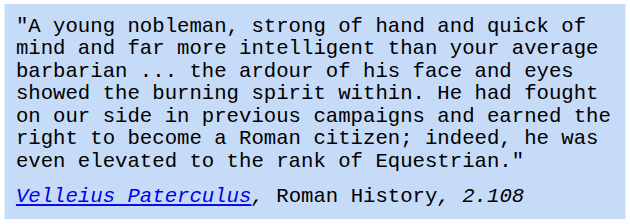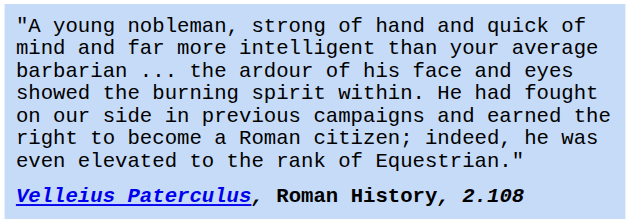row 2 | column 1: normal -> bold
